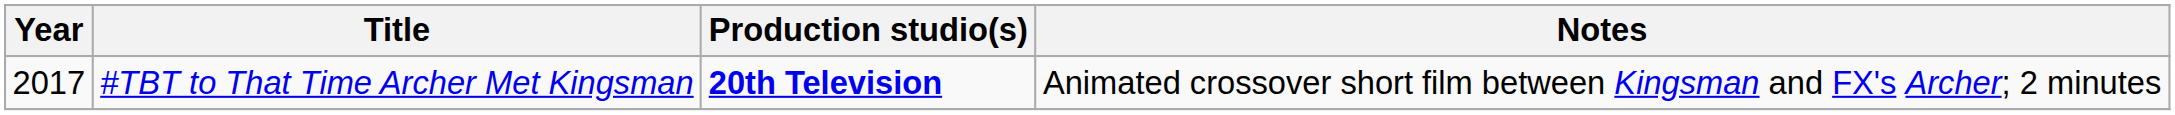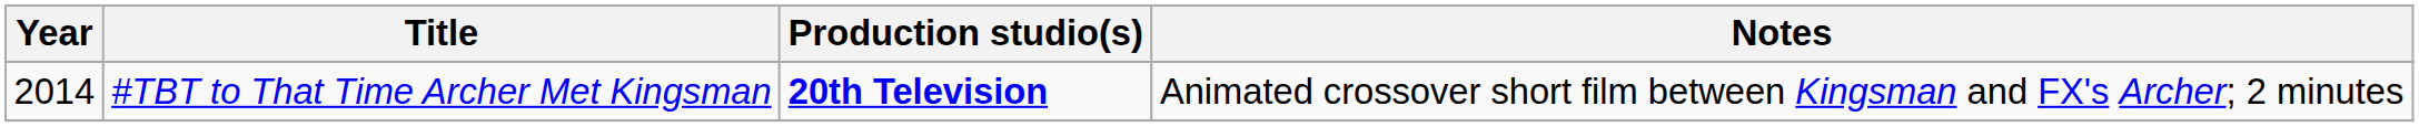#TBT to That Time Archer Met Kingsman | Year: 2017 -> 2014
